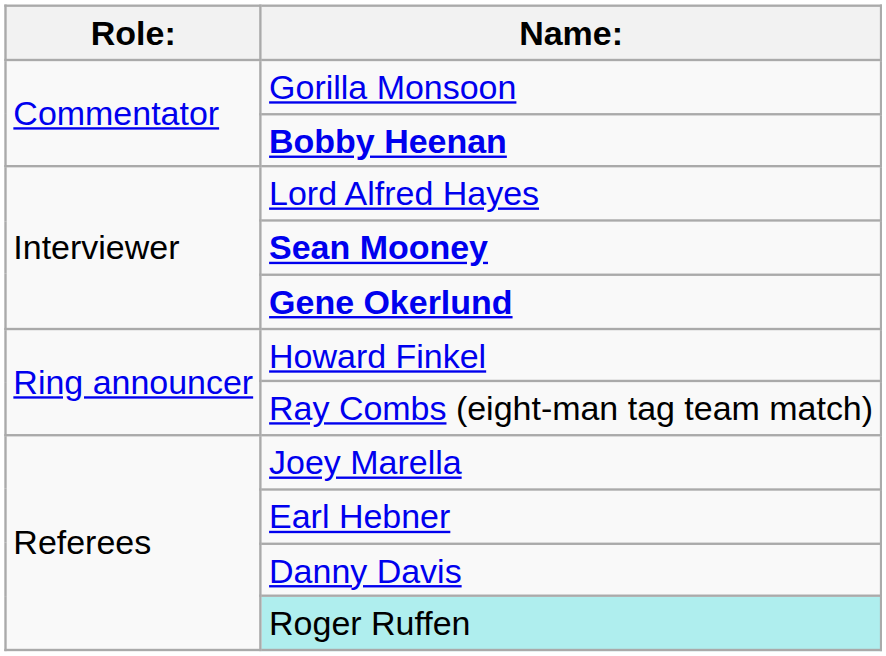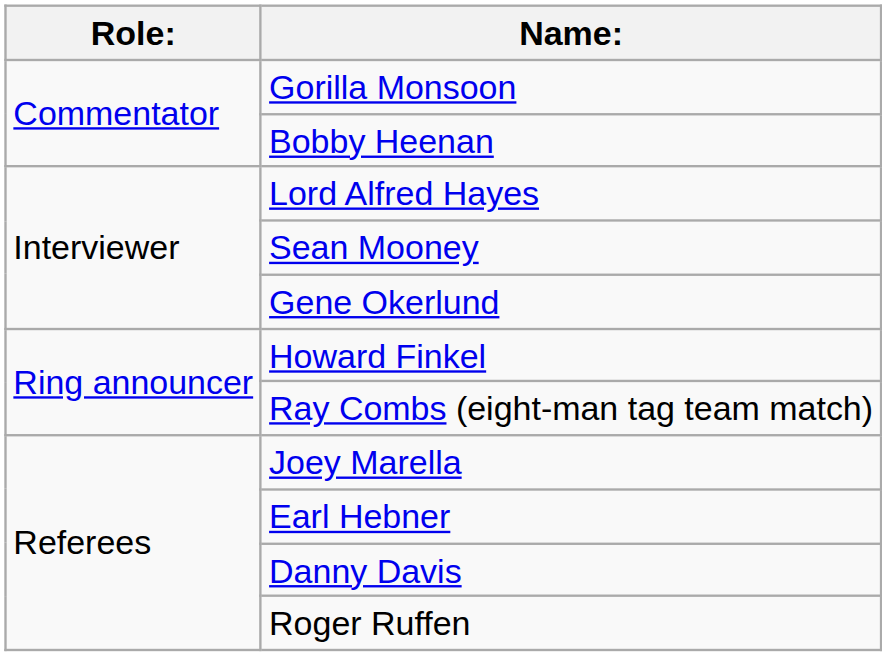Bobby Heenan | Name:: bold -> normal
Sean Mooney | Name:: bold -> normal
Gene Okerlund | Name:: bold -> normal
Roger Ruffen | Name:: paleturquoise background -> no background
